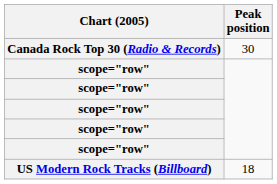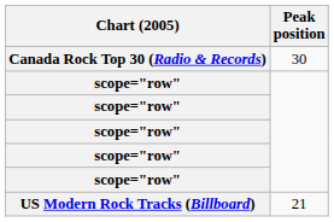US Modern Rock Tracks (Billboard) | Peak position: 18 -> 21
